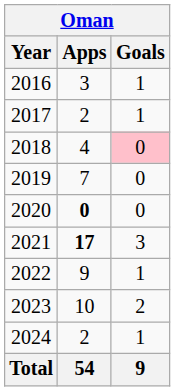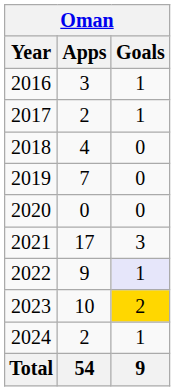2018 | Goals: pink background -> no background
2020 | Apps: bold -> normal
2021 | Apps: bold -> normal
2022 | Goals: no background -> lavender background
2023 | Goals: no background -> gold background
